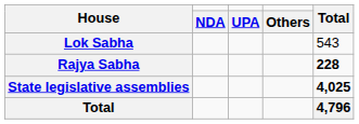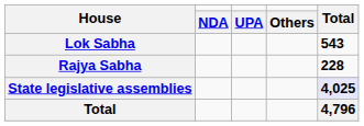Lok Sabha | Total: normal -> bold
State legislative assemblies | Total: no background -> lavender background
